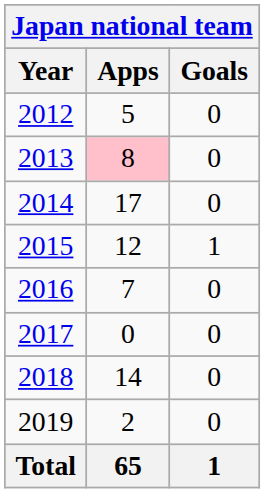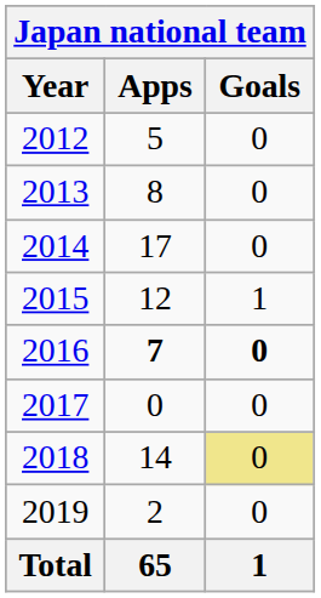2013 | Apps: pink background -> no background
2016 | Apps: normal -> bold
2016 | Goals: normal -> bold
2018 | Goals: no background -> khaki background
